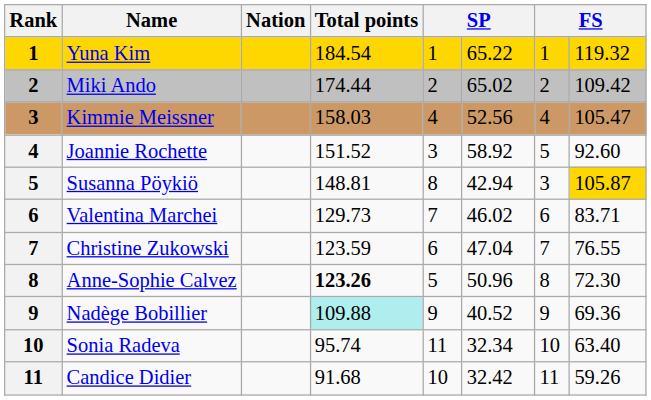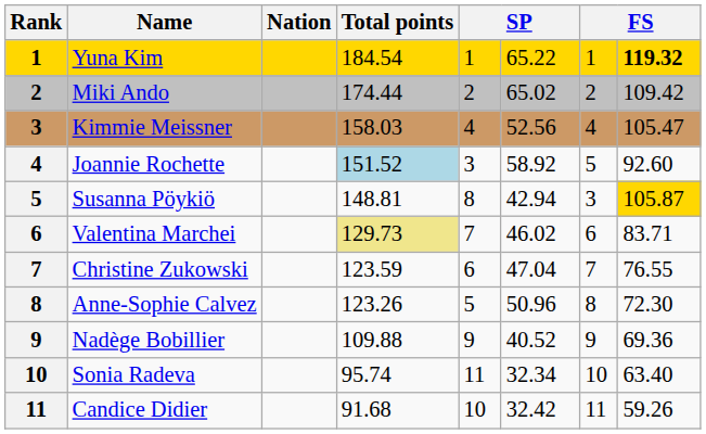Yuna Kim | column 8: normal -> bold
Joannie Rochette | Total points: no background -> lightblue background
Valentina Marchei | Total points: no background -> khaki background
Anne-Sophie Calvez | Total points: bold -> normal
Nadège Bobillier | Total points: paleturquoise background -> no background
